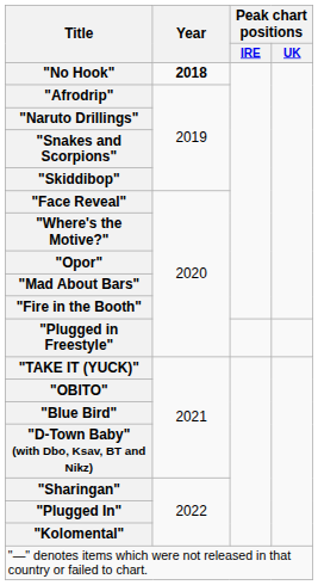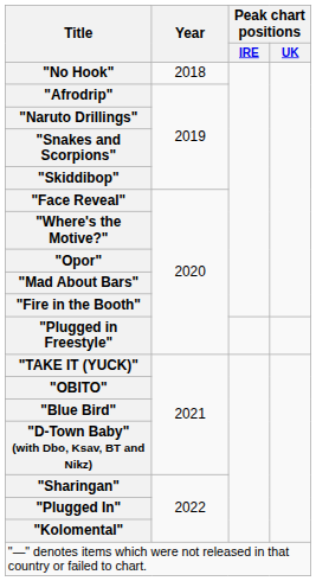"No Hook" | Year: bold -> normal
